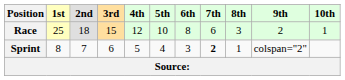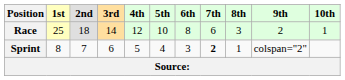Race | 3rd: 15 -> 14
